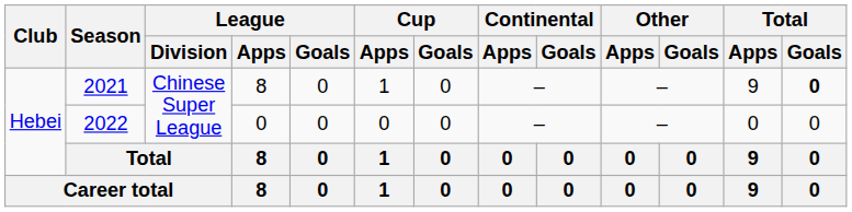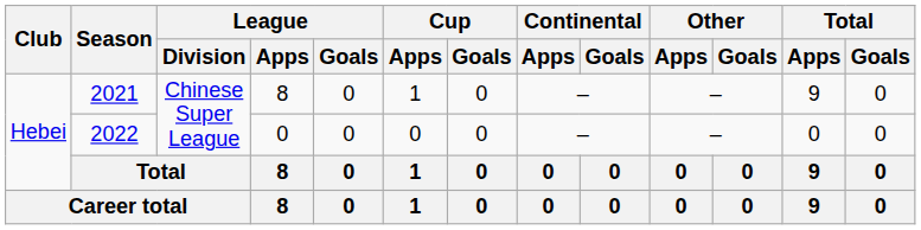2021 | Total / Goals: bold -> normal
